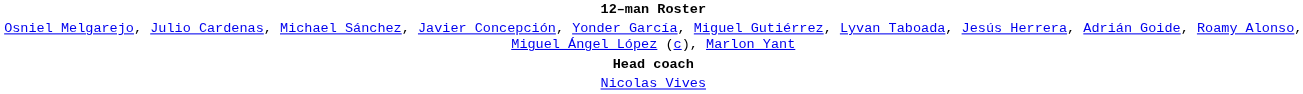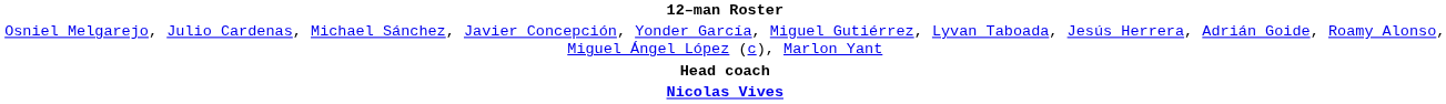row 4 | column 1: normal -> bold
